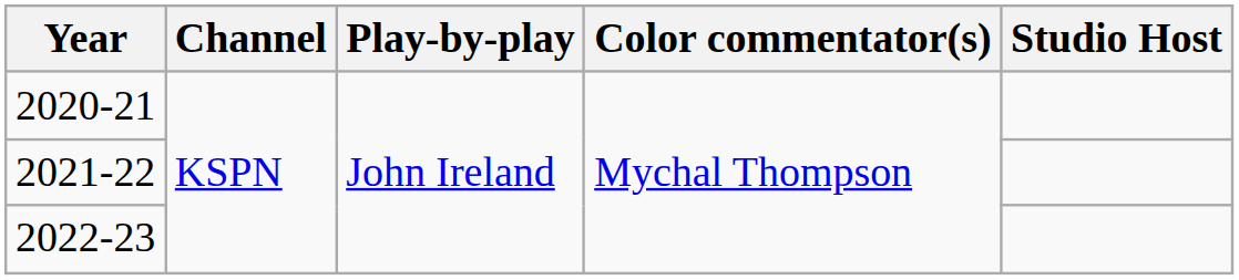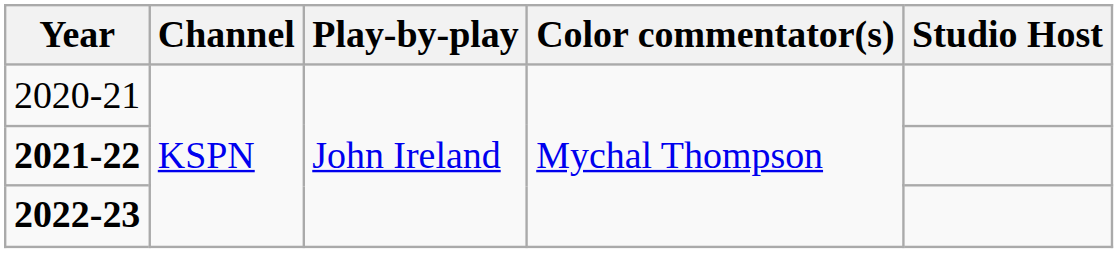2021-22 | Year: normal -> bold
2022-23 | Year: normal -> bold
